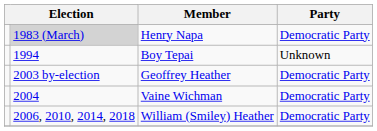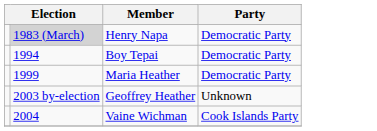Boy Tepai | Party: Unknown -> Democratic Party
+ row: 1999 | Maria Heather | Democratic Party
Geoffrey Heather | Party: Democratic Party -> Unknown
Vaine Wichman | Party: Democratic Party -> Cook Islands Party
- row: 2006, 2010, 2014, 2018 | William (Smiley) Heather | Democratic Party
